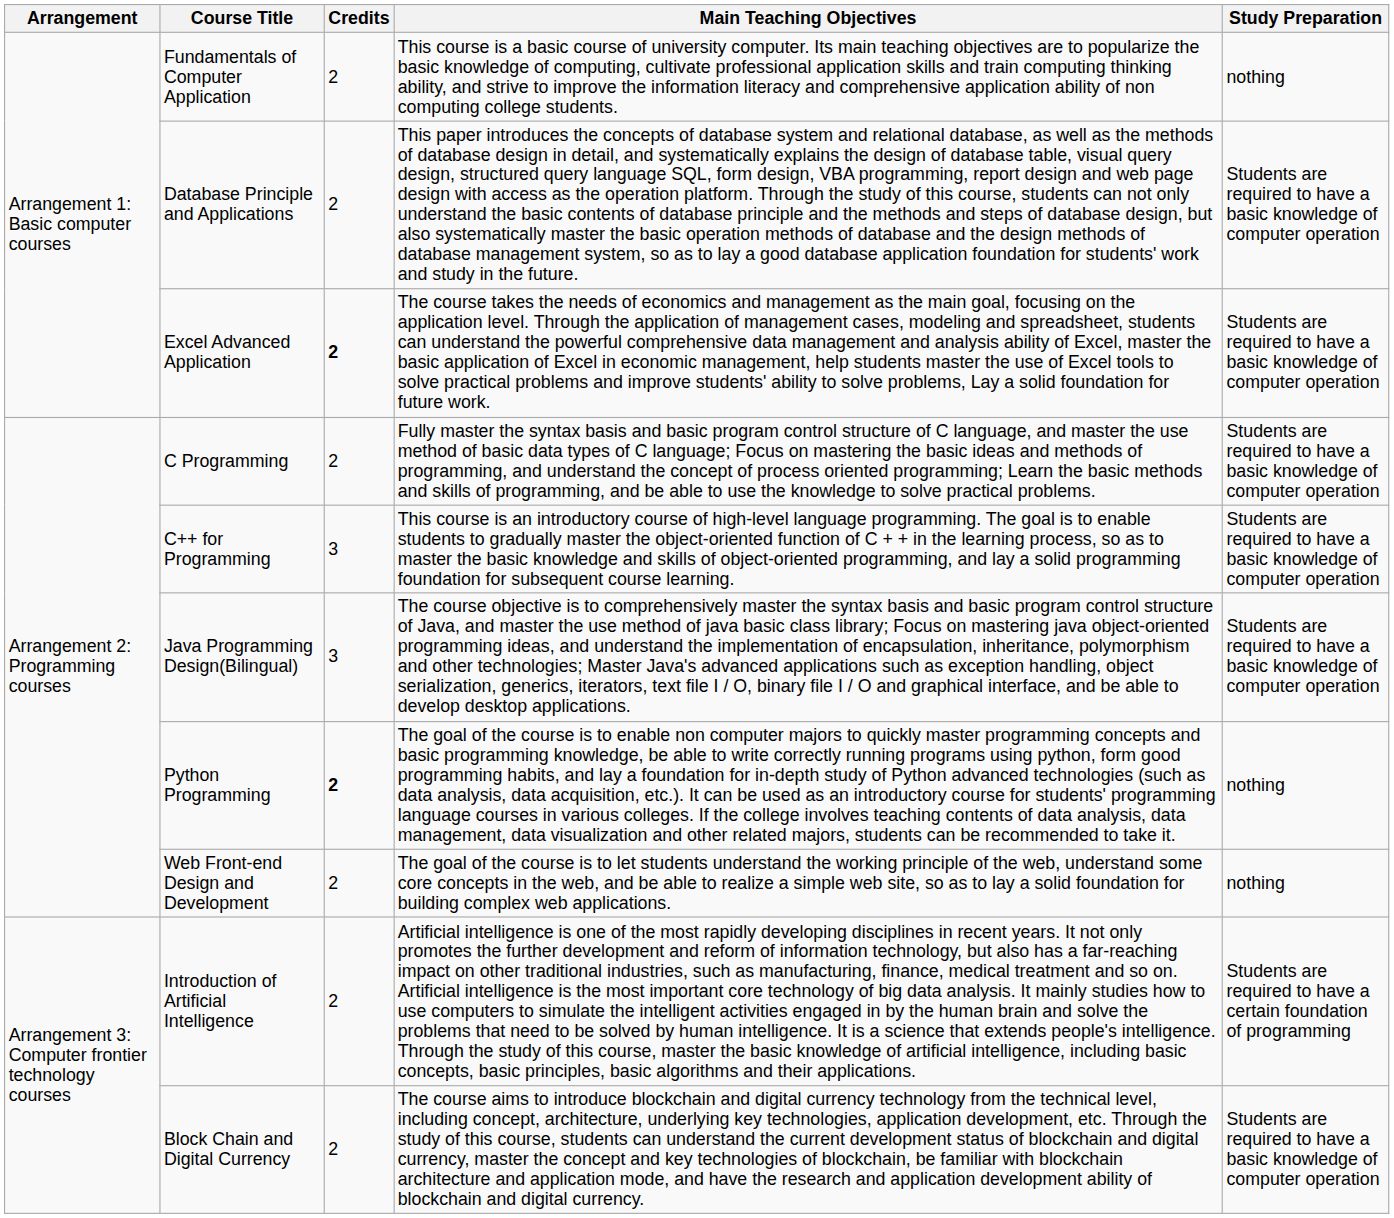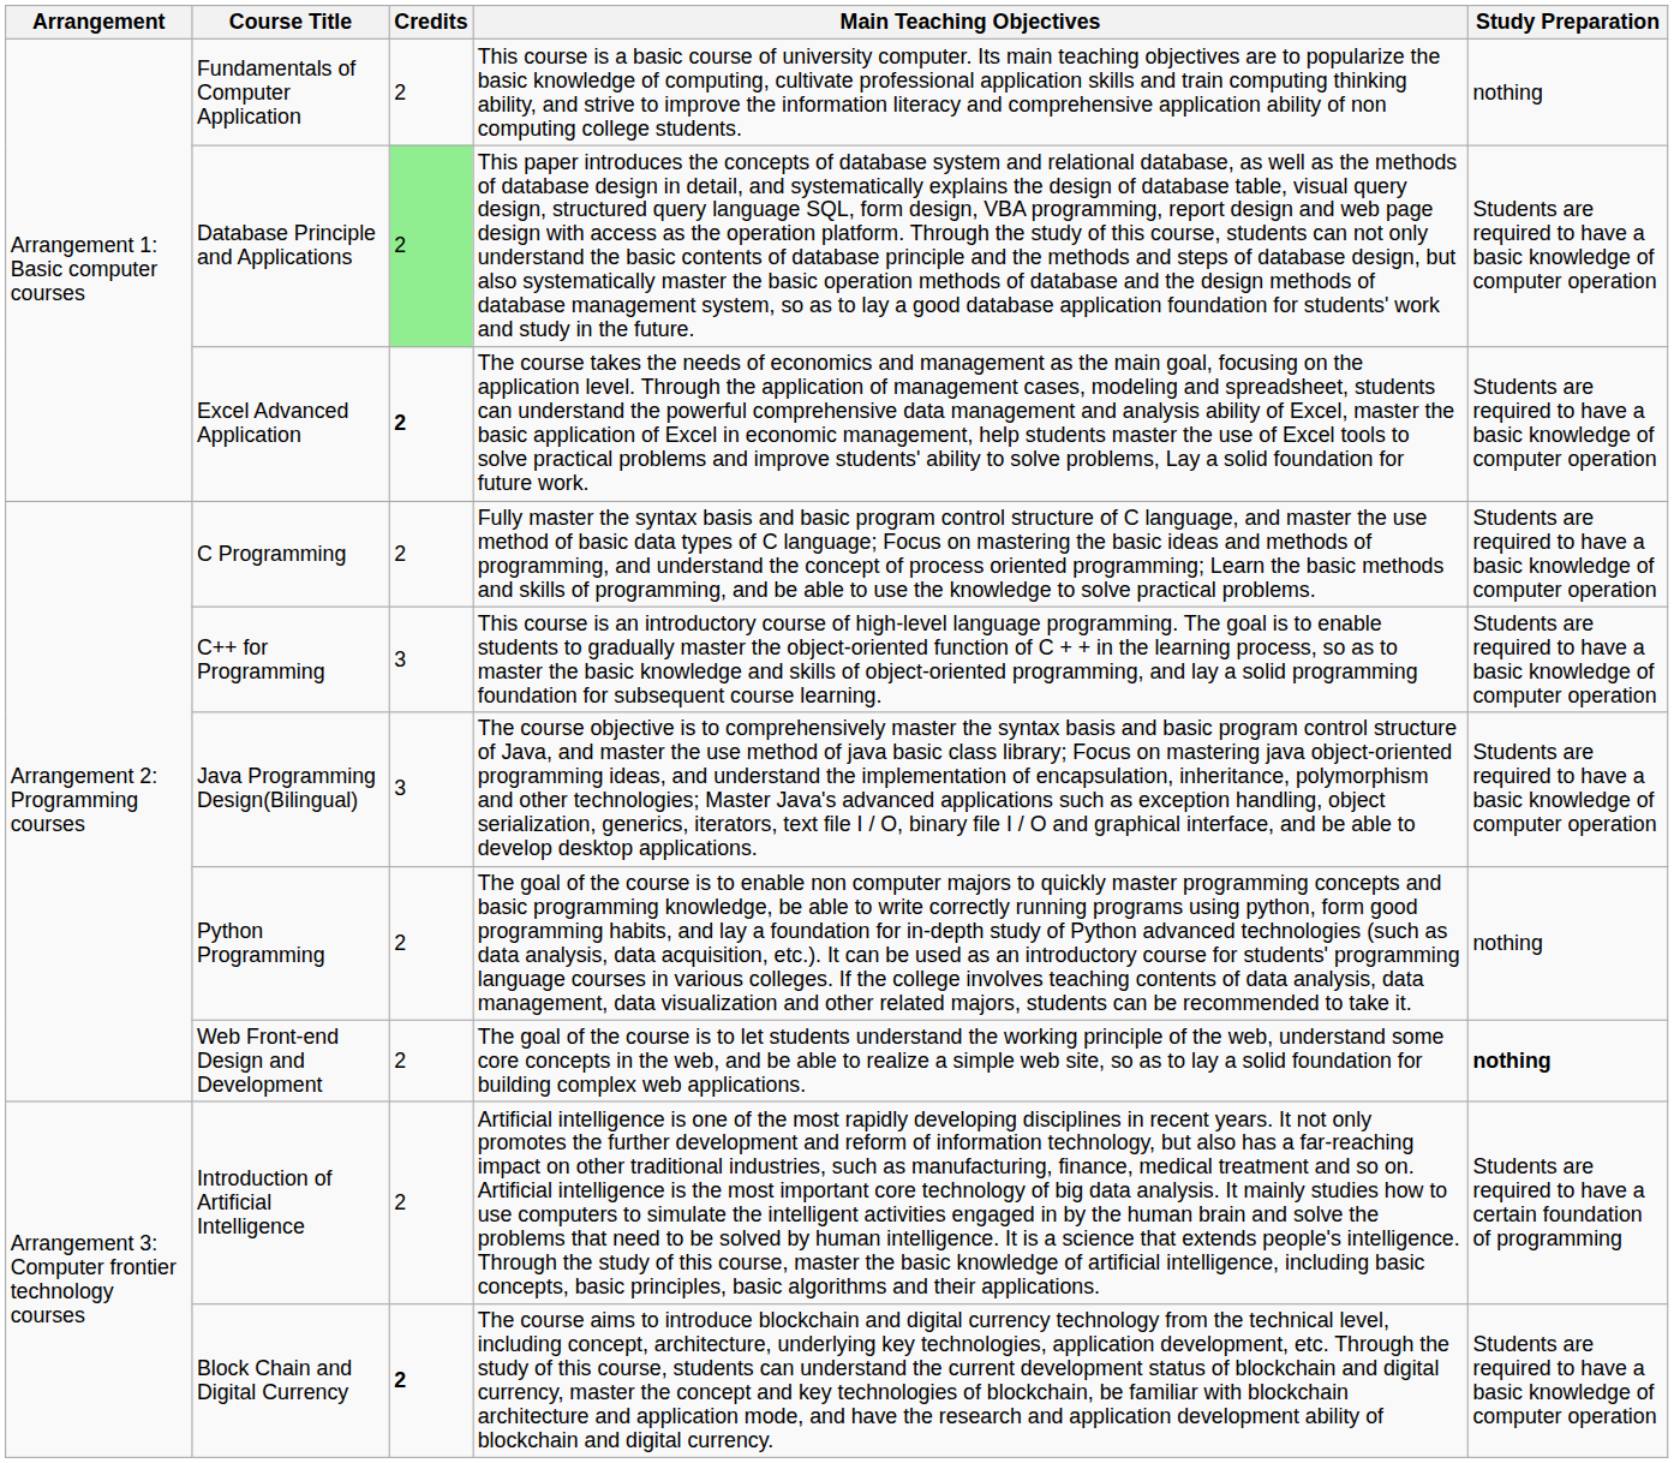Database Principle and Applications | Credits: no background -> lightgreen background
Python Programming | Credits: bold -> normal
Web Front-end Design and Development | Study Preparation: normal -> bold
Block Chain and Digital Currency | Credits: normal -> bold
